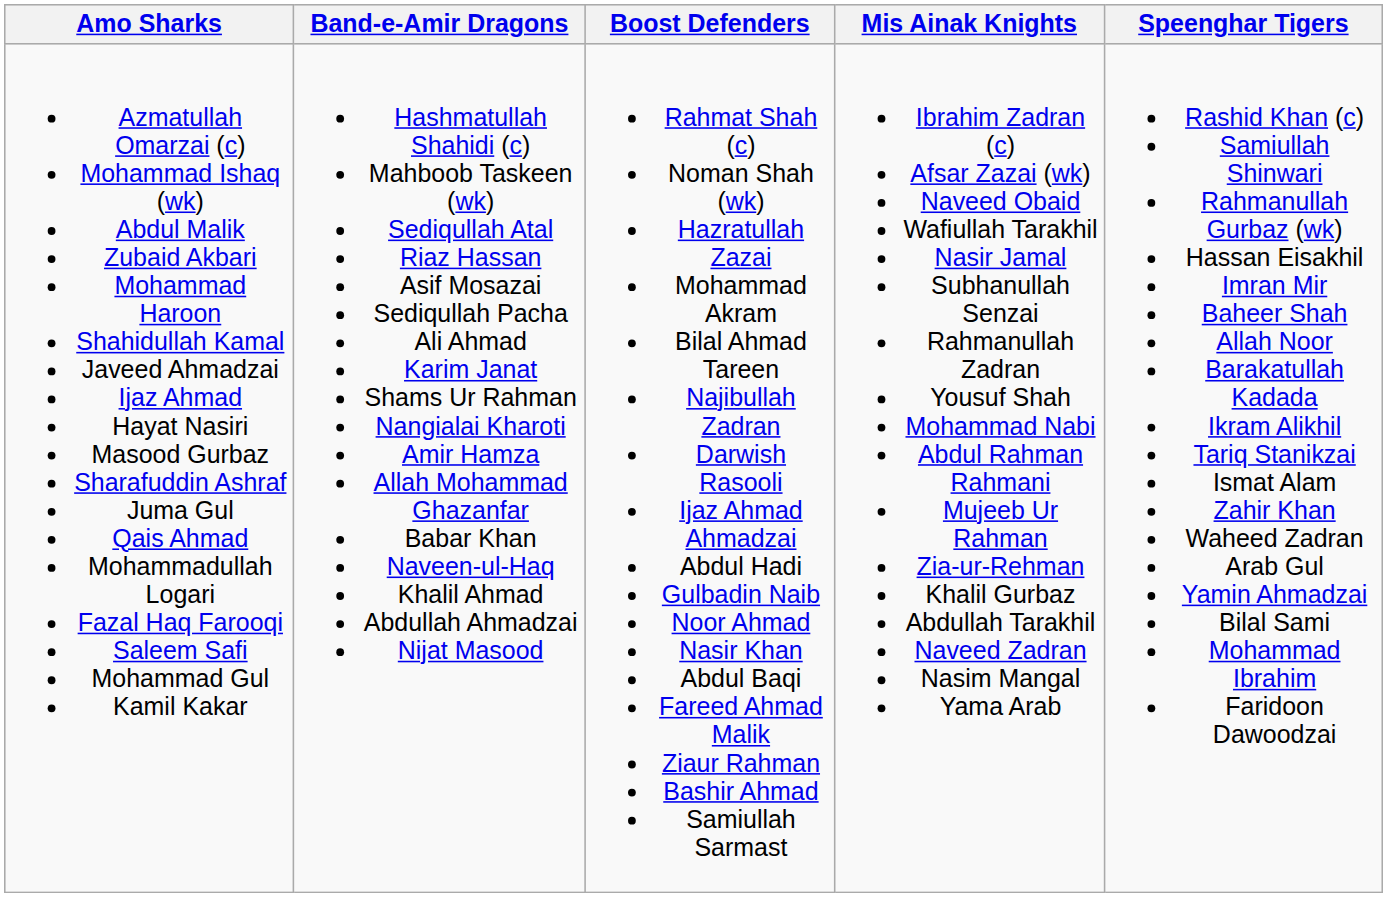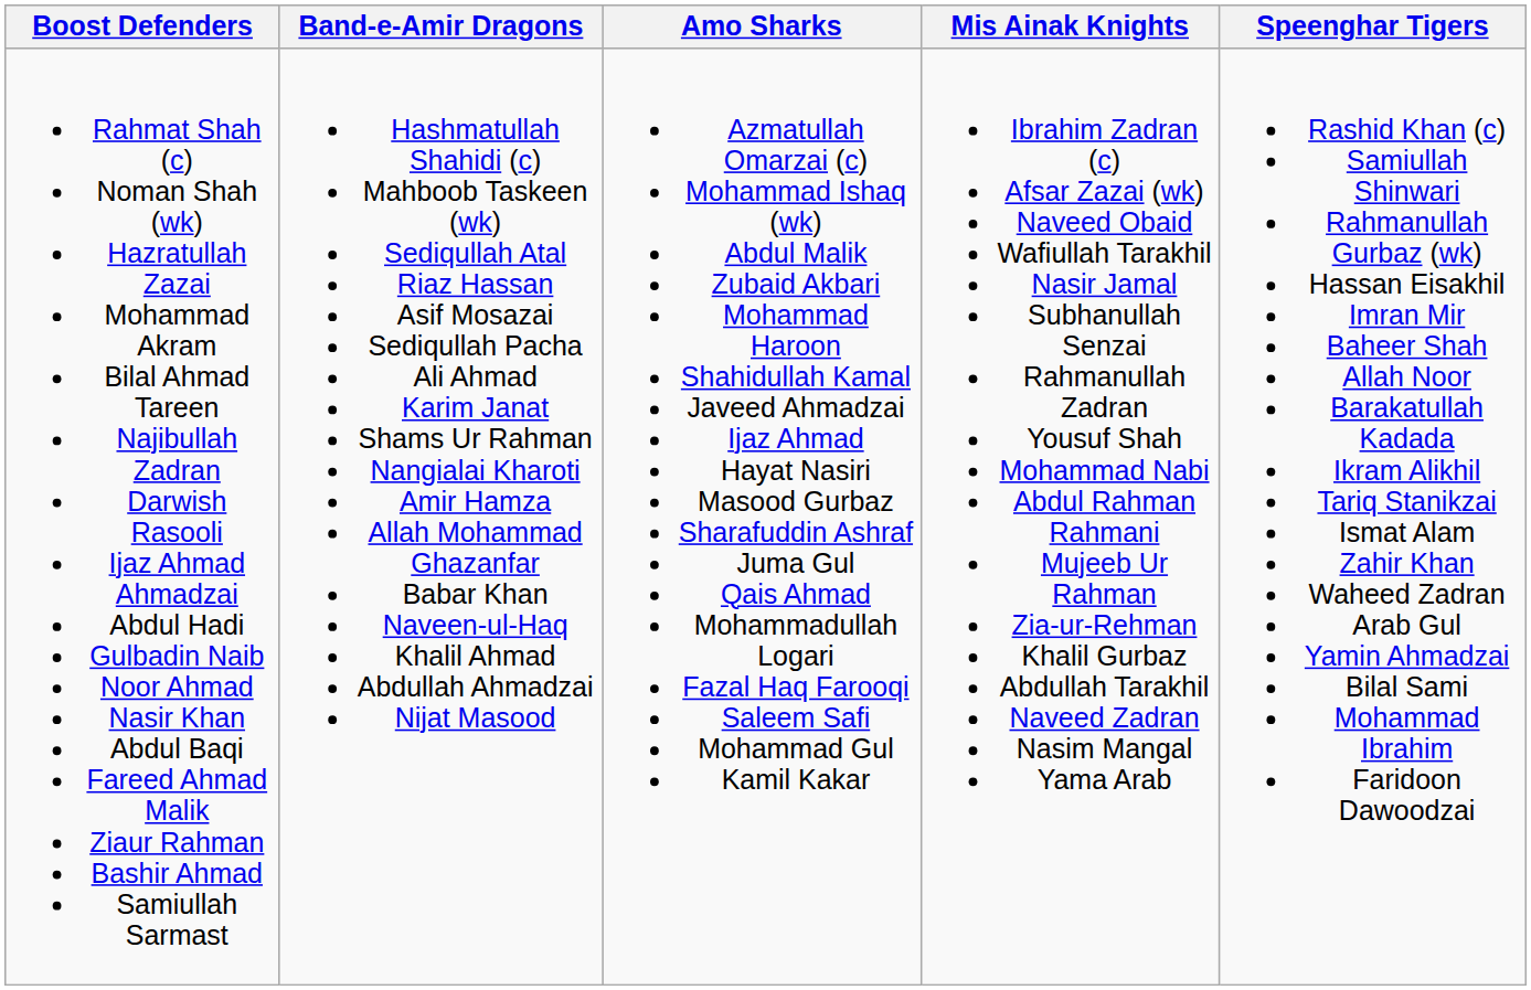columns swapped: Amo Sharks <-> Boost Defenders
